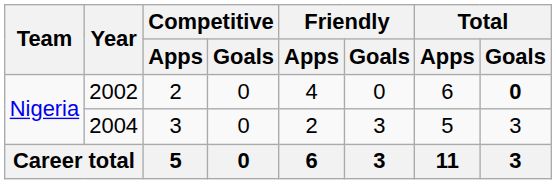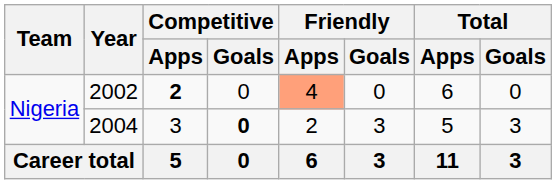2002 | Competitive / Apps: normal -> bold
2002 | Friendly / Apps: no background -> lightsalmon background
2002 | Total / Goals: bold -> normal
2004 | Competitive / Goals: normal -> bold
